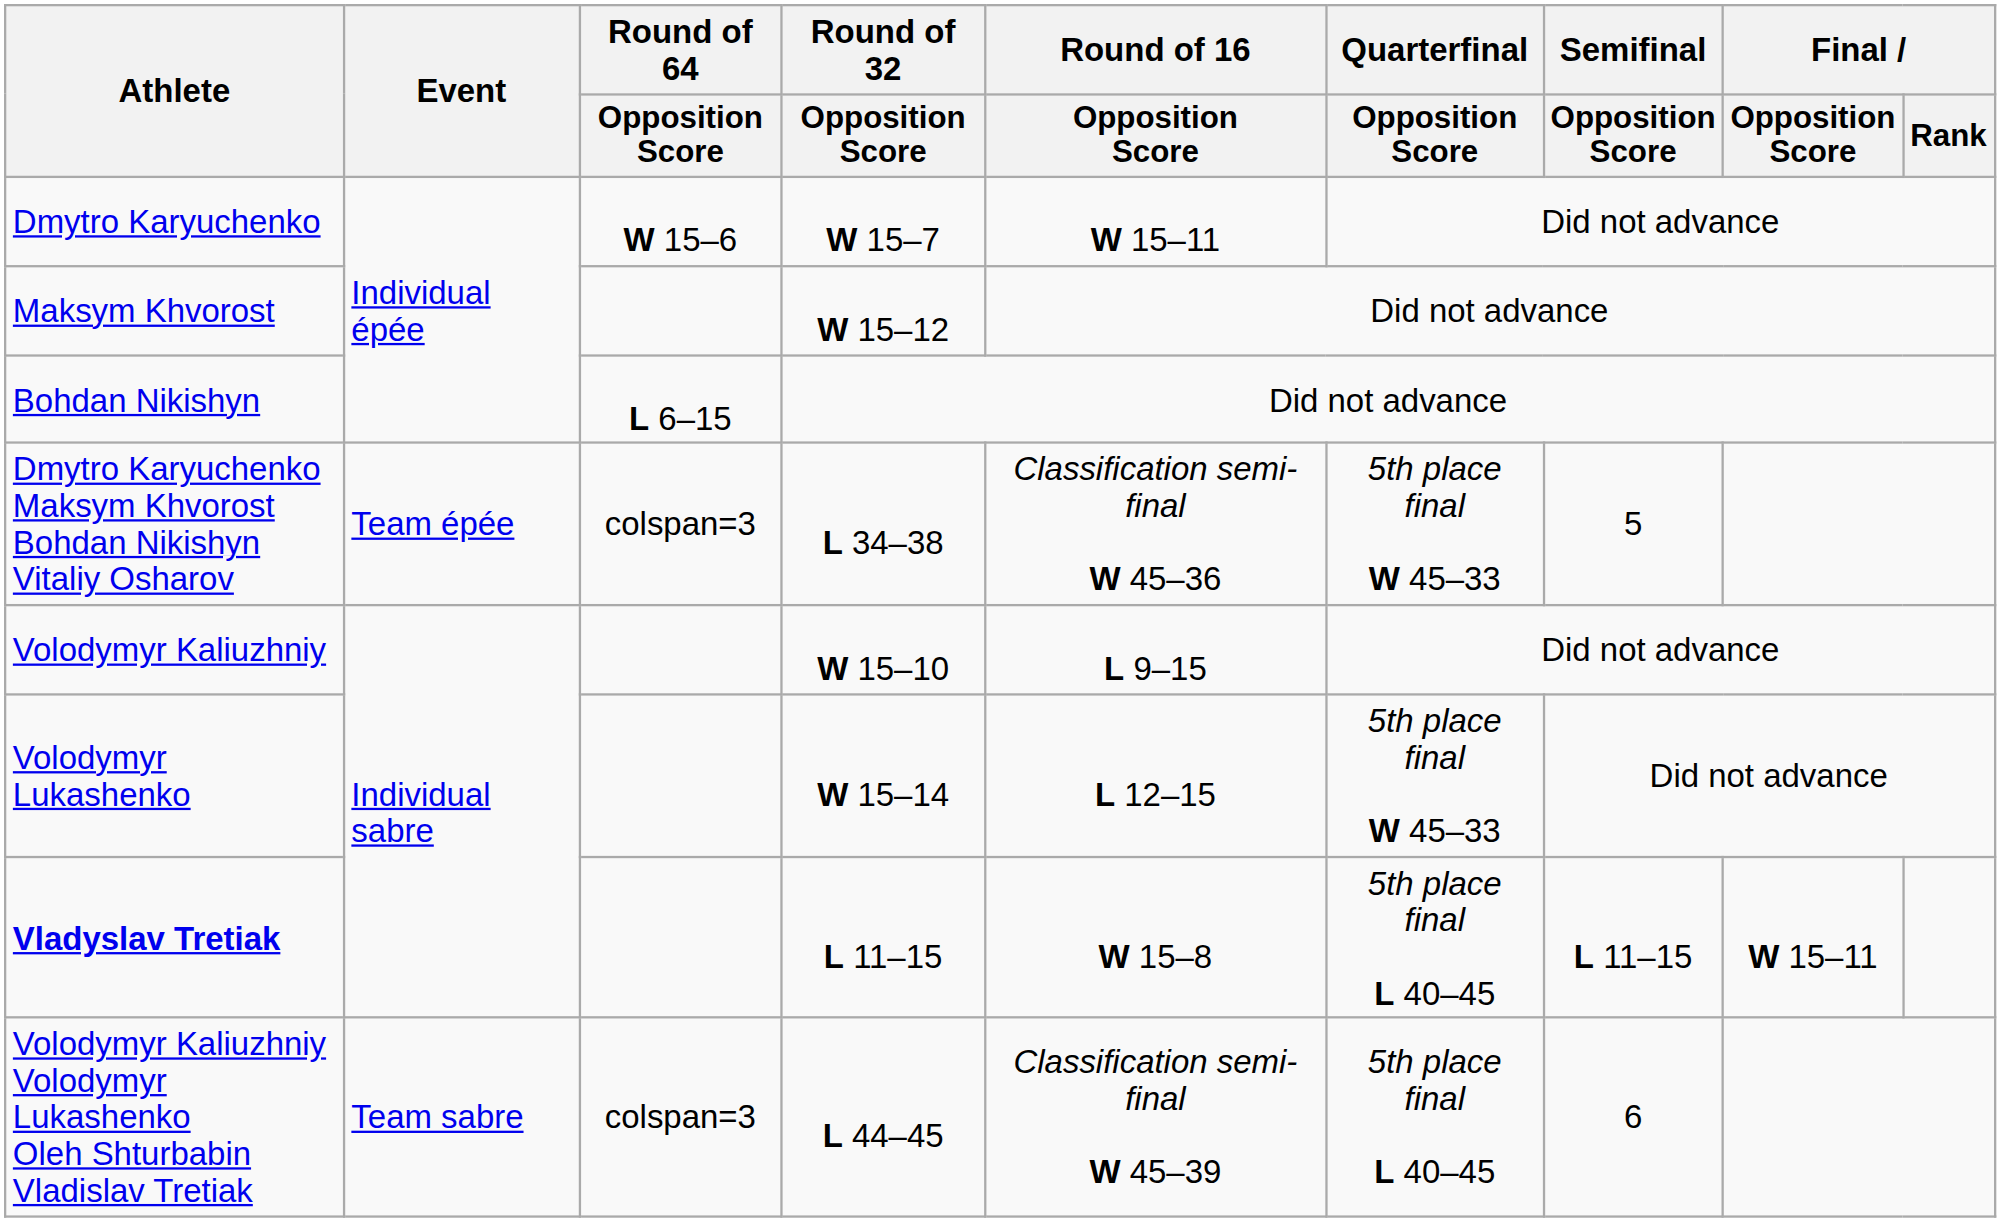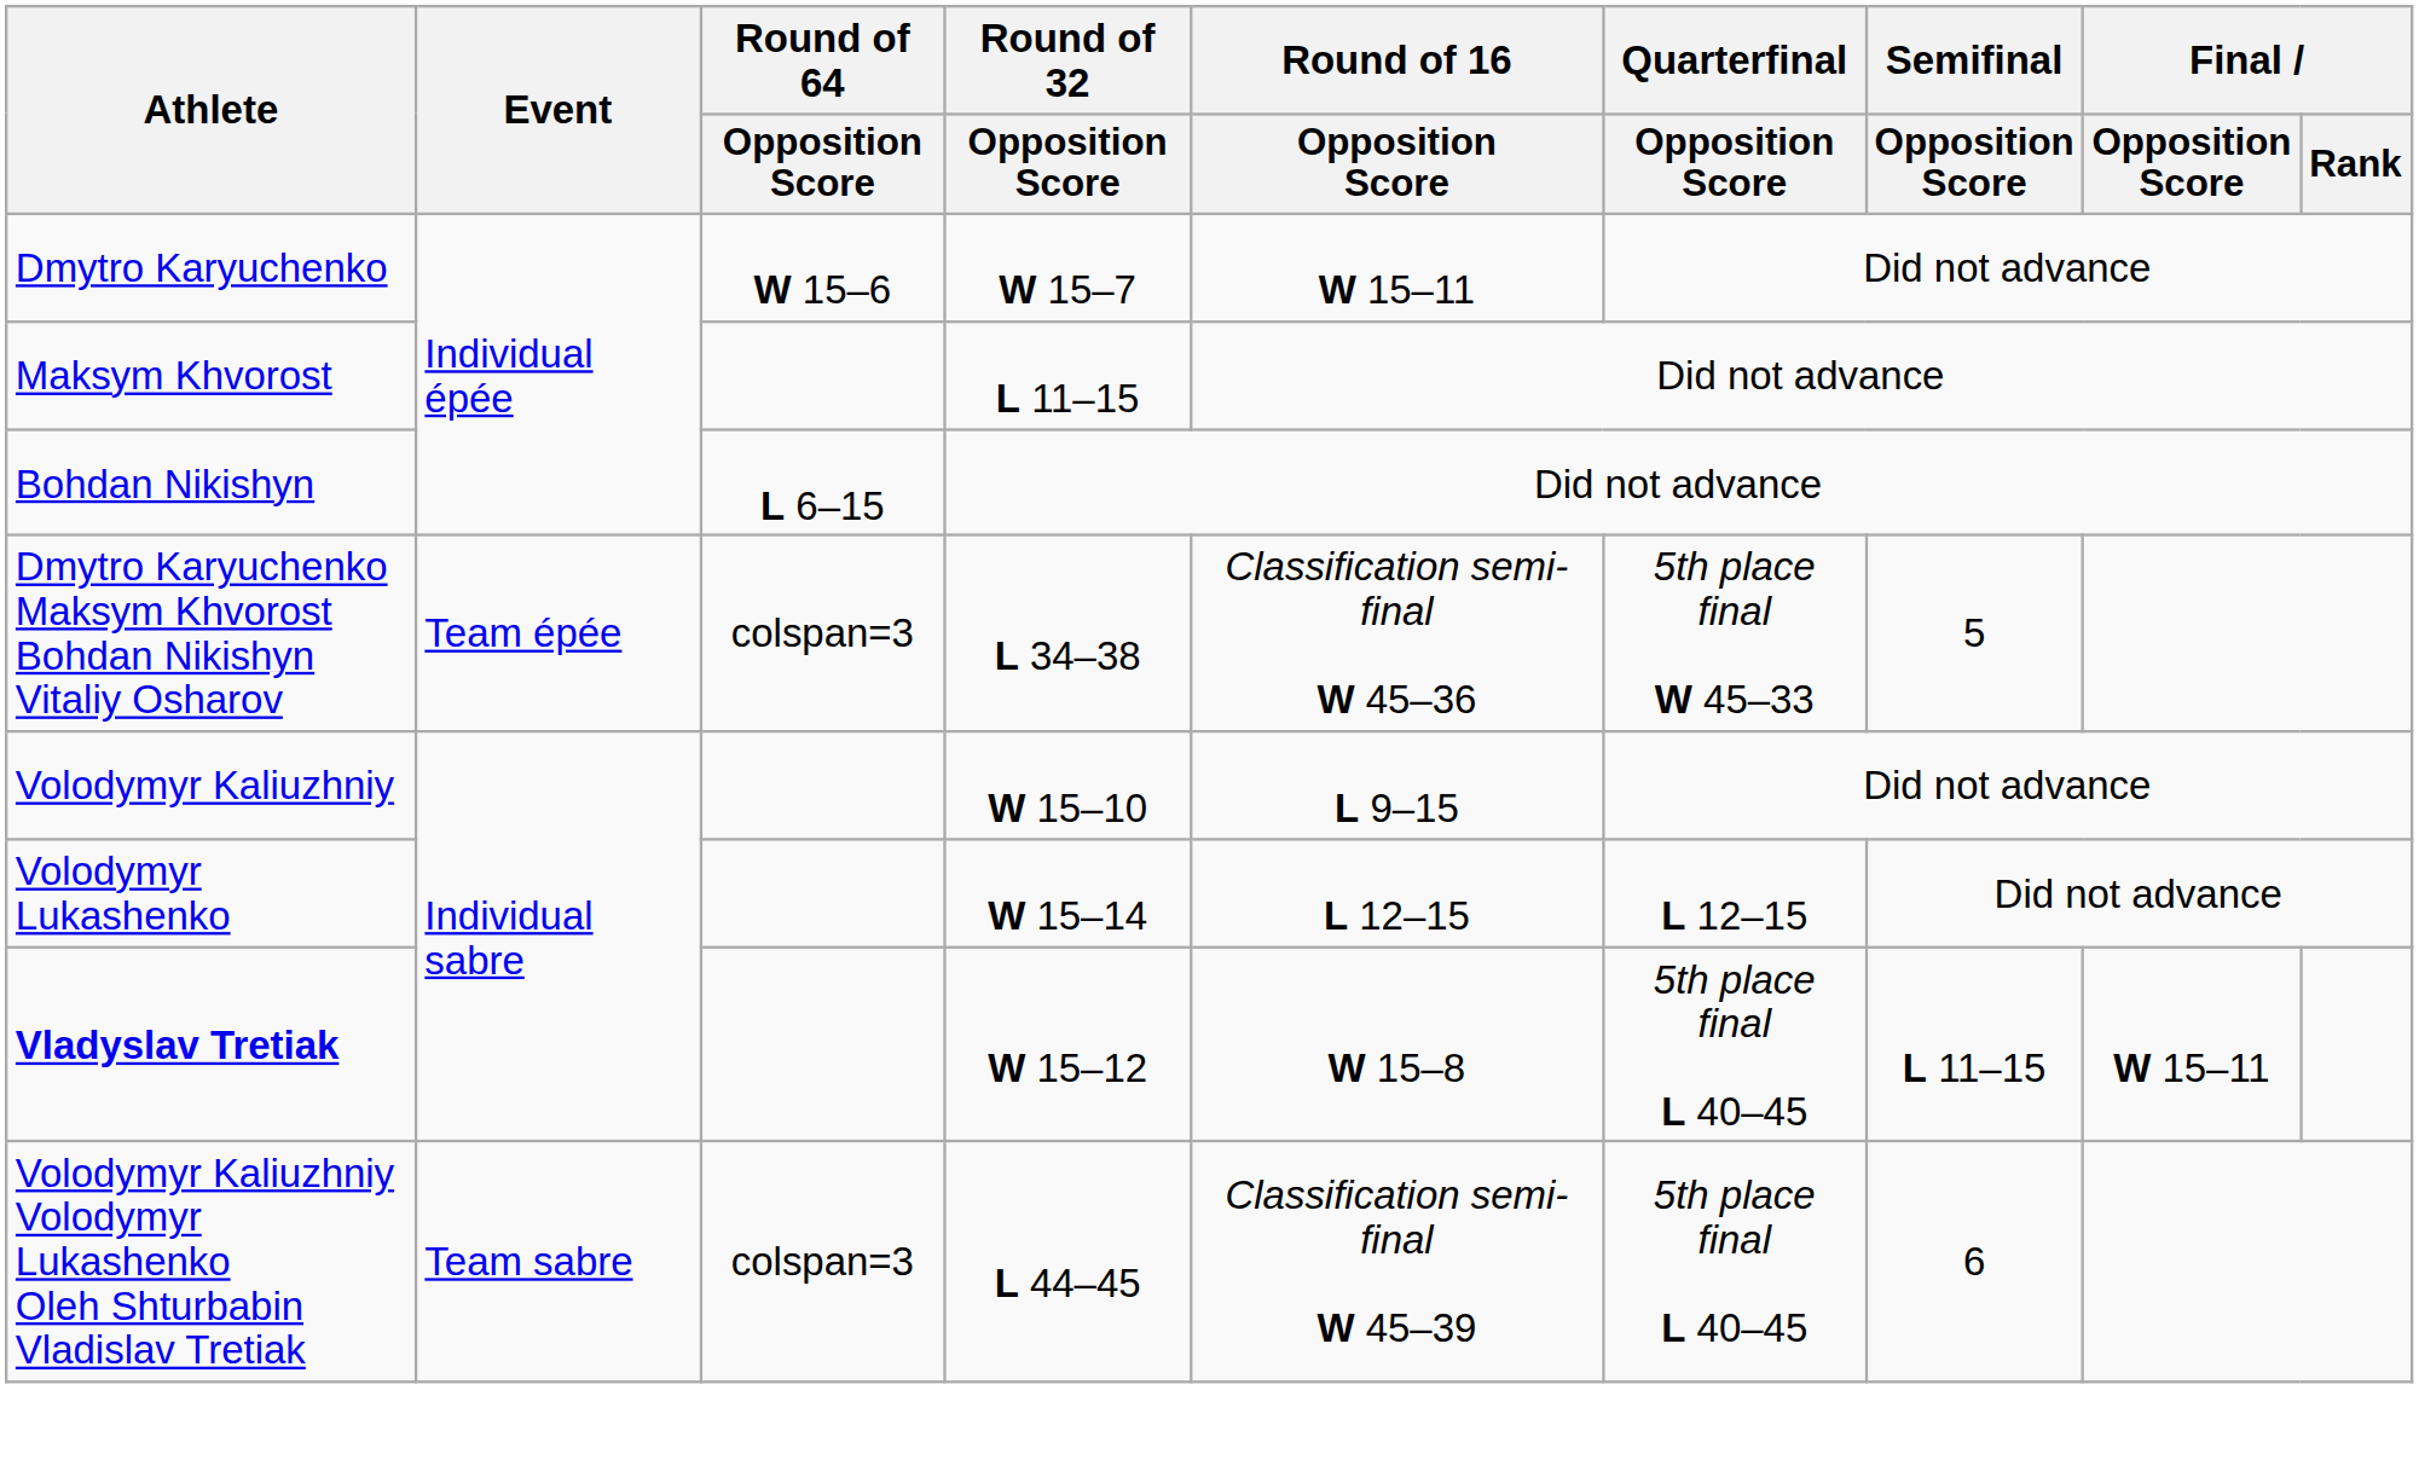Maksym Khvorost | Round of 32 / Opposition Score: W 15–12 -> L 11–15
Volodymyr Lukashenko | Quarterfinal / Opposition Score: 5th place final W 45–33 -> L 12–15
Vladyslav Tretiak | Round of 32 / Opposition Score: L 11–15 -> W 15–12
